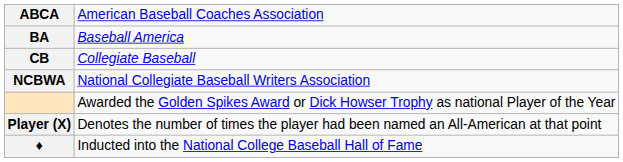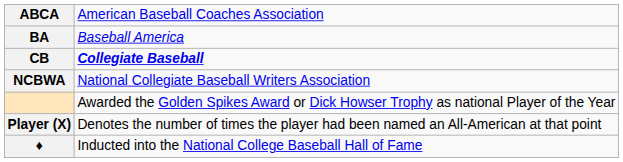CB | column 2: normal -> bold
